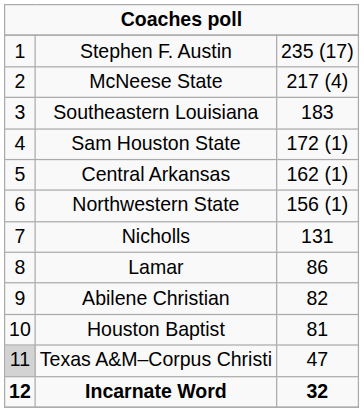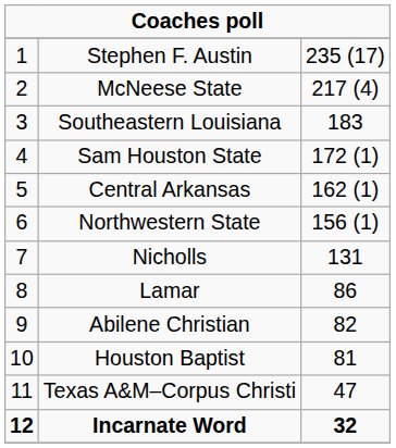Texas A&M–Corpus Christi | column 1: lightgrey background -> no background
